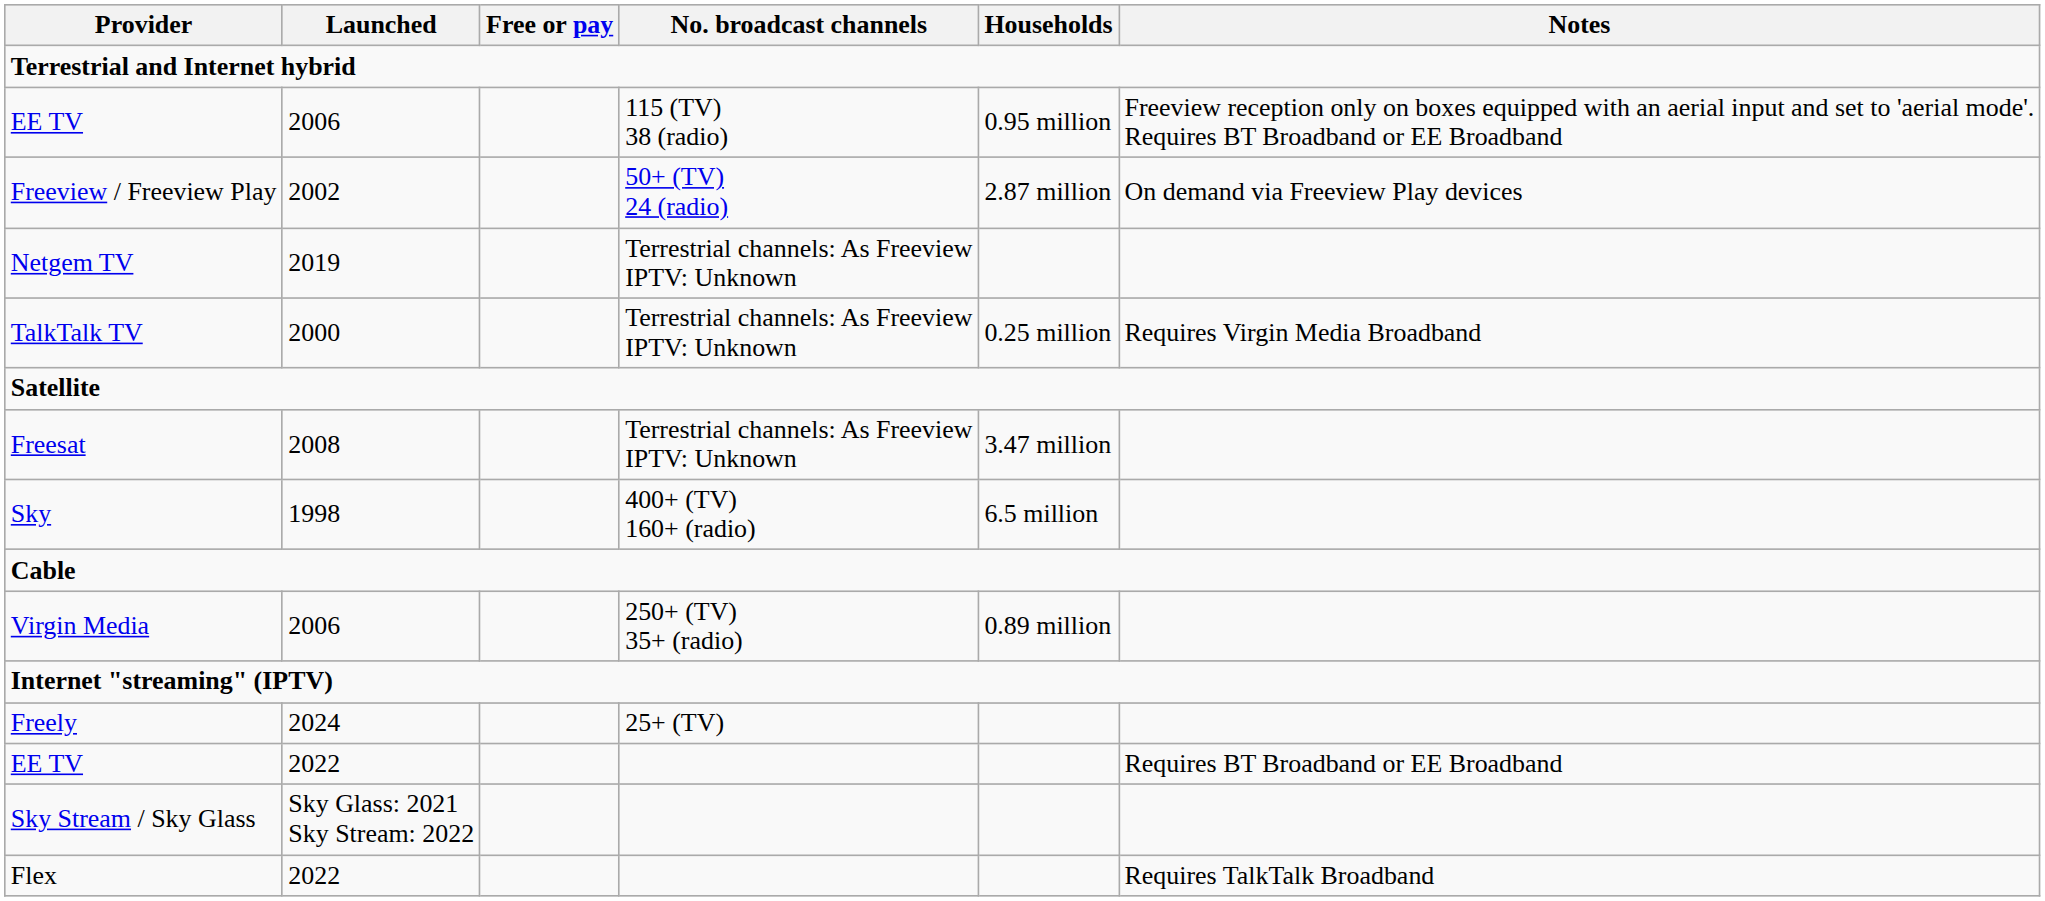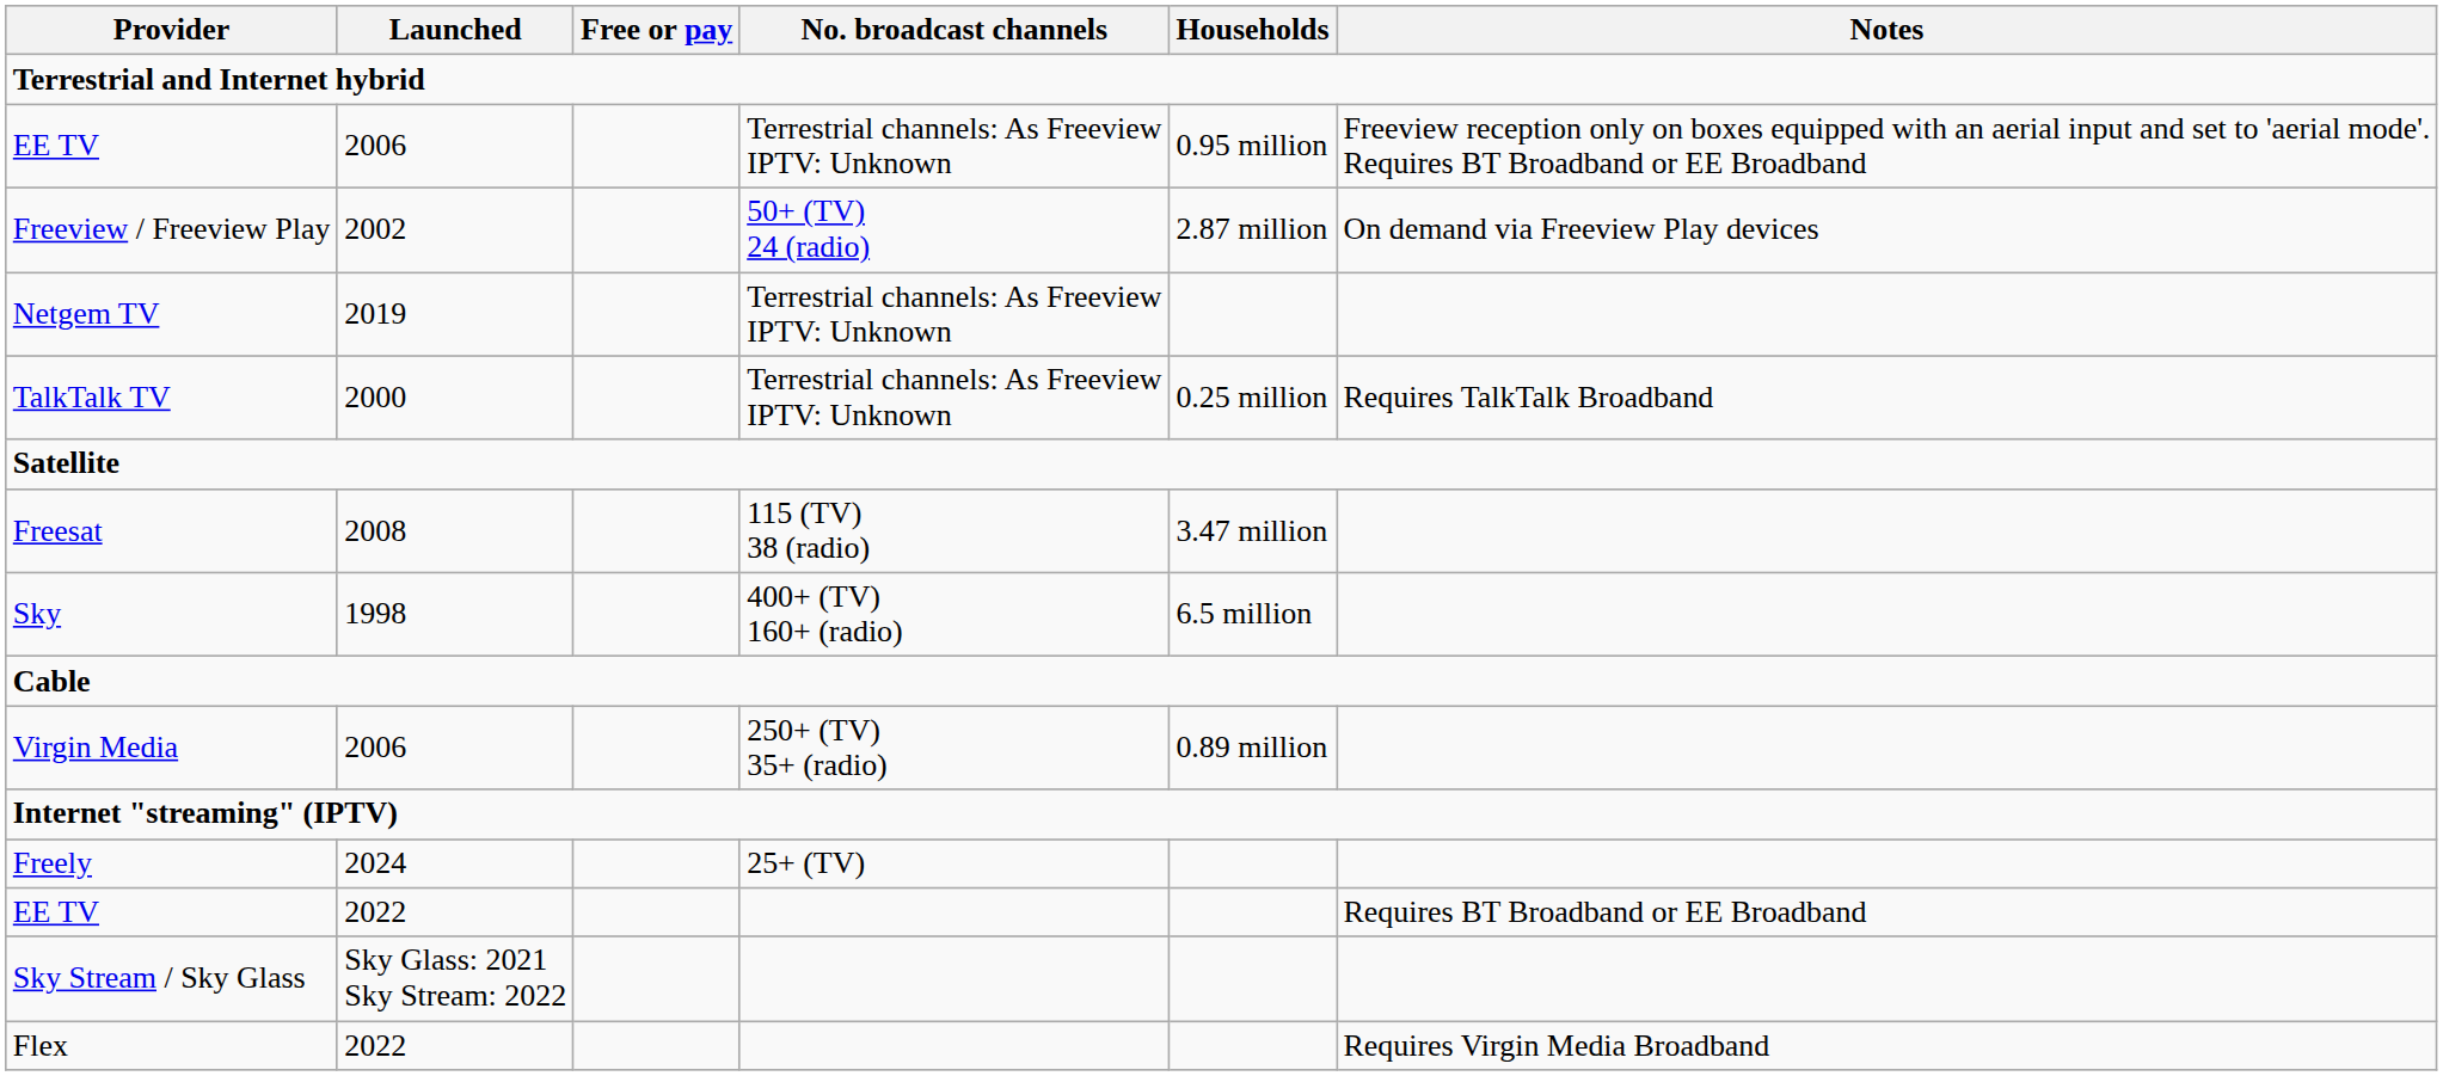EE TV / 2006 | No. broadcast channels: 115 (TV) 38 (radio) -> Terrestrial channels: As Freeview IPTV: Unknown
TalkTalk TV | Notes: Requires Virgin Media Broadband -> Requires TalkTalk Broadband
Freesat | No. broadcast channels: Terrestrial channels: As Freeview IPTV: Unknown -> 115 (TV) 38 (radio)
Flex | Notes: Requires TalkTalk Broadband -> Requires Virgin Media Broadband
